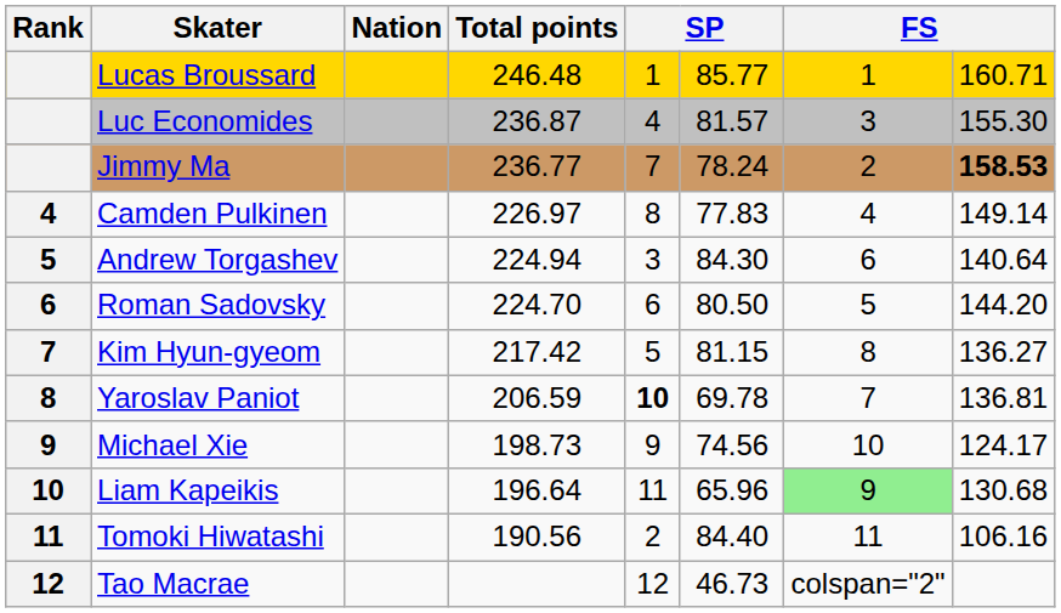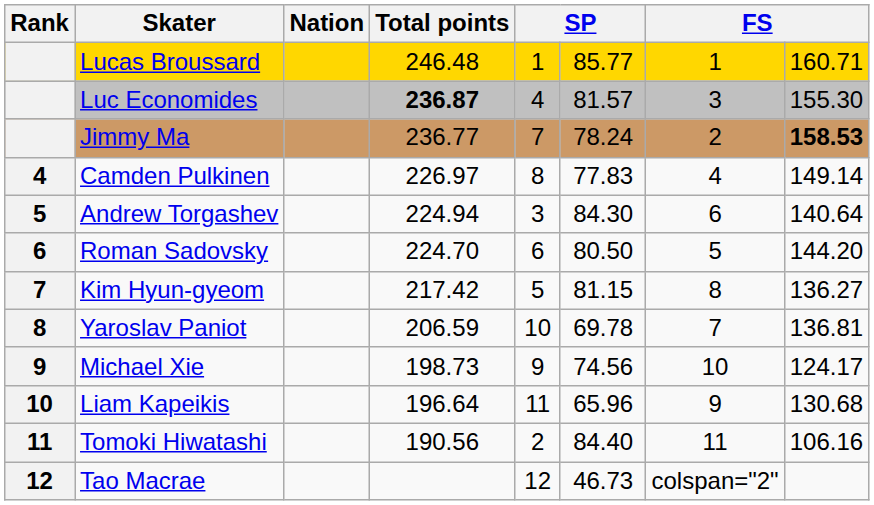Luc Economides | Total points: normal -> bold
Yaroslav Paniot | column 5: bold -> normal
Liam Kapeikis | column 7: lightgreen background -> no background
